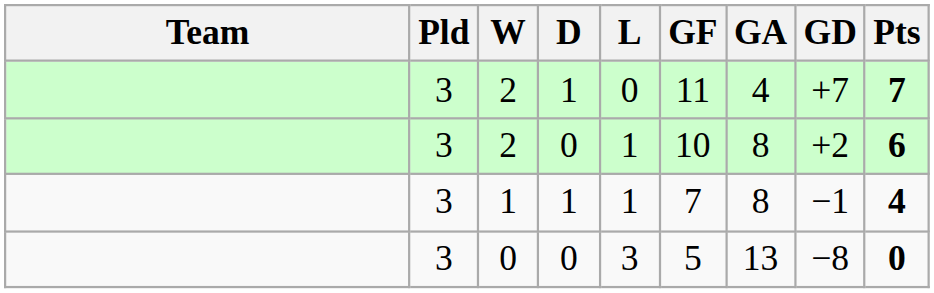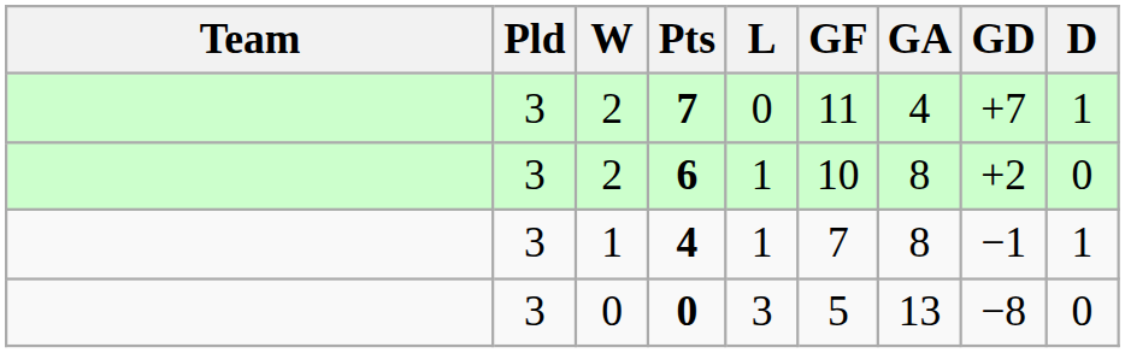columns swapped: D <-> Pts
